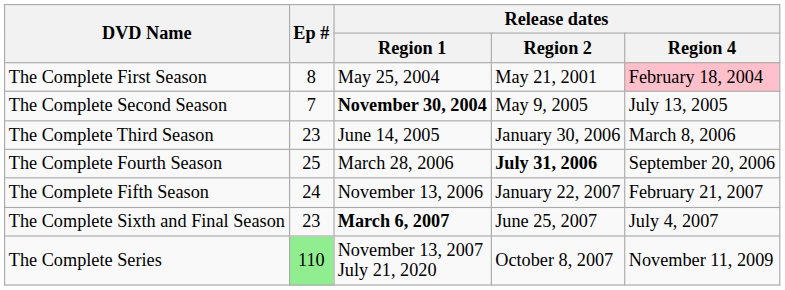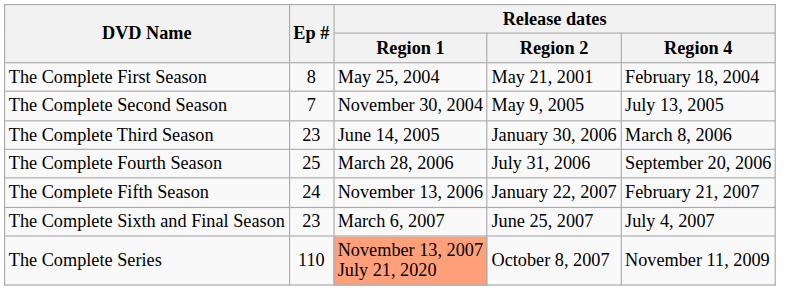The Complete First Season | Release dates / Region 4: pink background -> no background
The Complete Second Season | Release dates / Region 1: bold -> normal
The Complete Fourth Season | Release dates / Region 2: bold -> normal
The Complete Sixth and Final Season | Release dates / Region 1: bold -> normal
The Complete Series | Ep #: lightgreen background -> no background
The Complete Series | Release dates / Region 1: no background -> lightsalmon background
